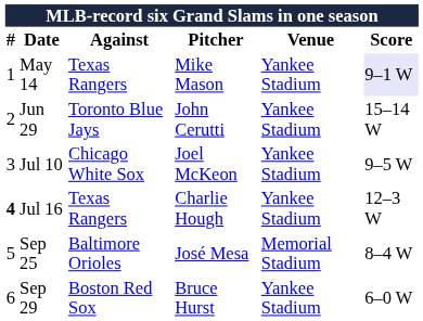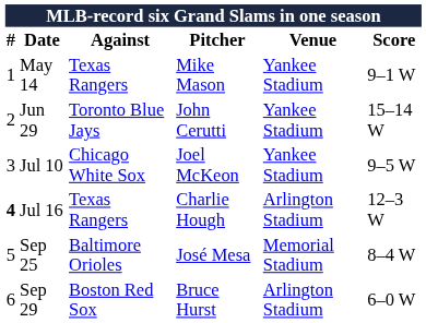May 14 | Score: lavender background -> no background
Jul 16 | Venue: Yankee Stadium -> Arlington Stadium
Sep 29 | Venue: Yankee Stadium -> Arlington Stadium
